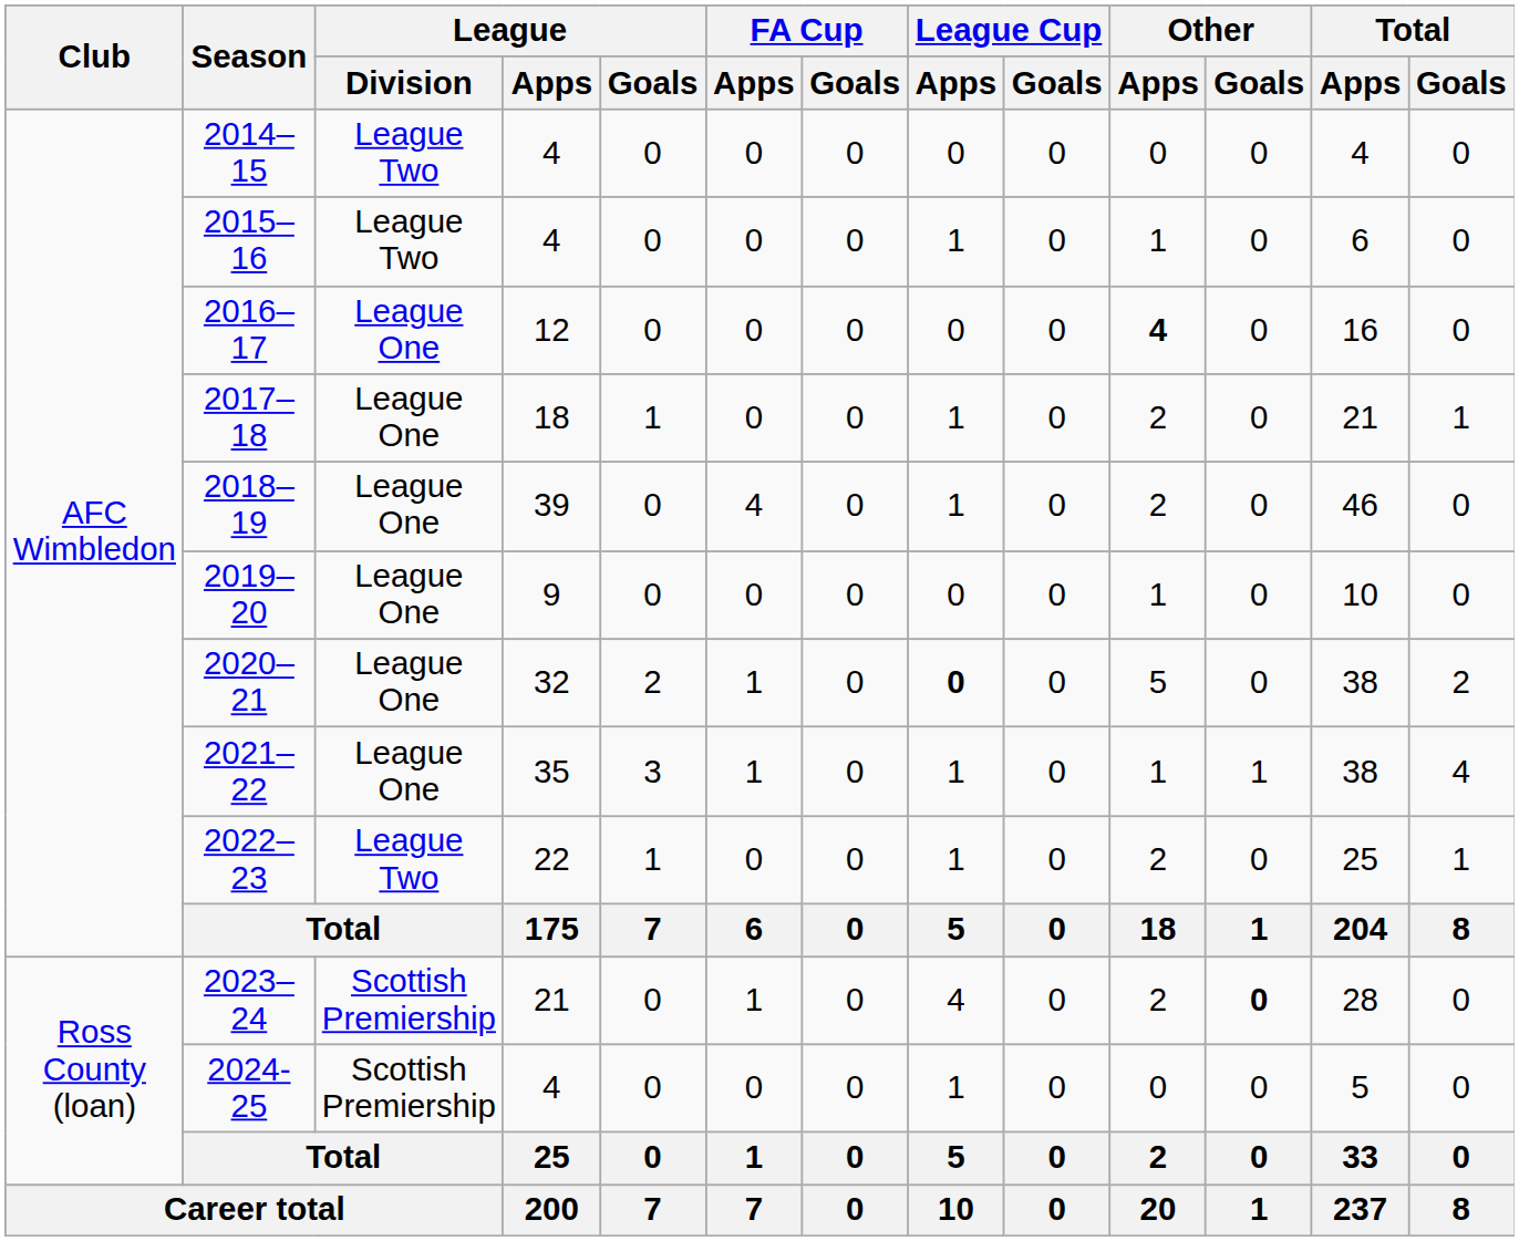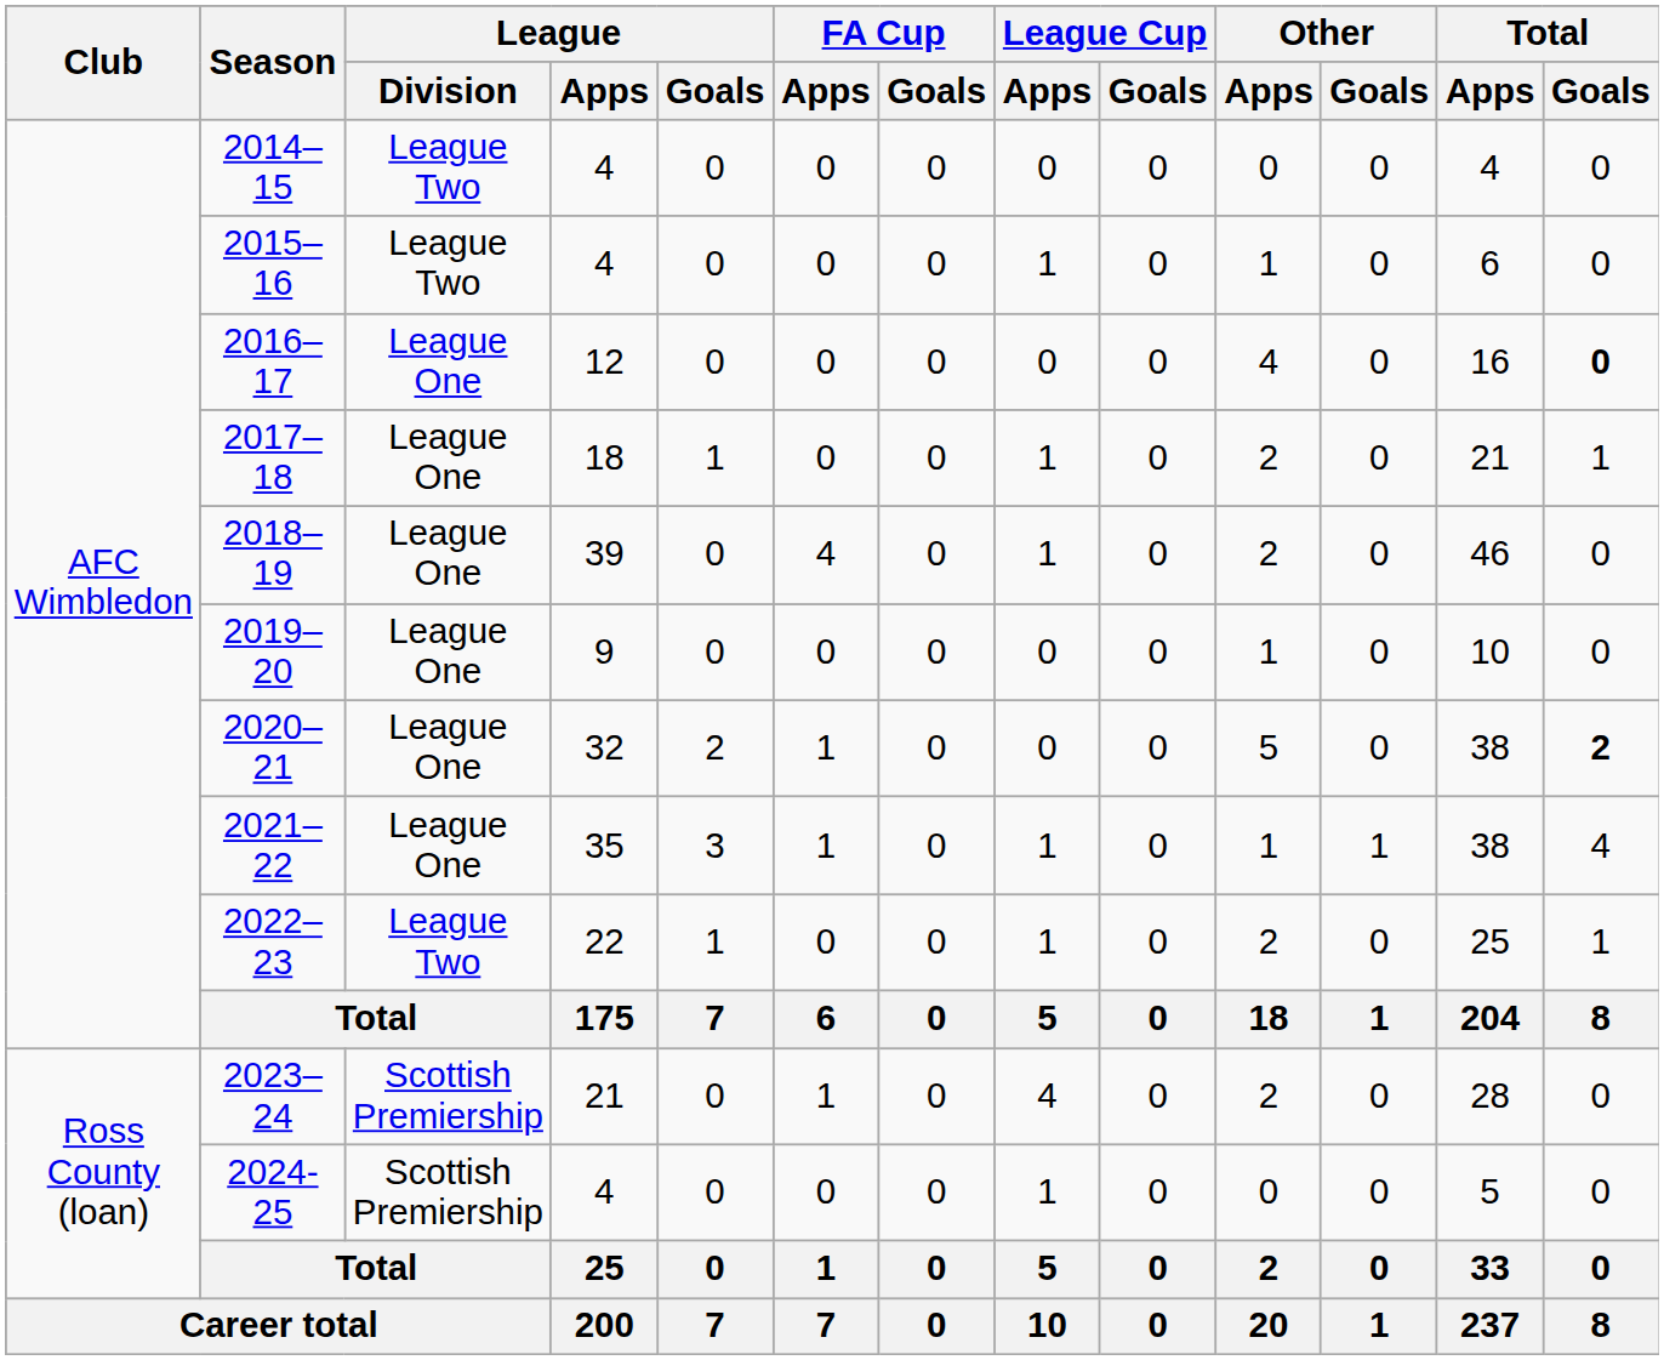2016–17 | Other / Apps: bold -> normal
2016–17 | Total / Goals: normal -> bold
2020–21 | League Cup / Apps: bold -> normal
2020–21 | Total / Goals: normal -> bold
2023–24 | Other / Goals: bold -> normal
